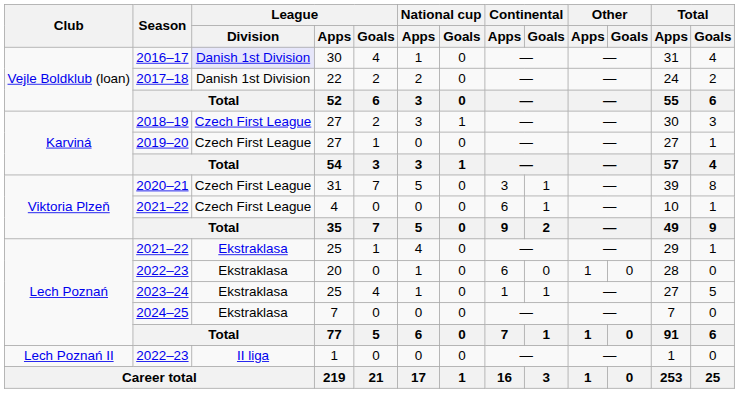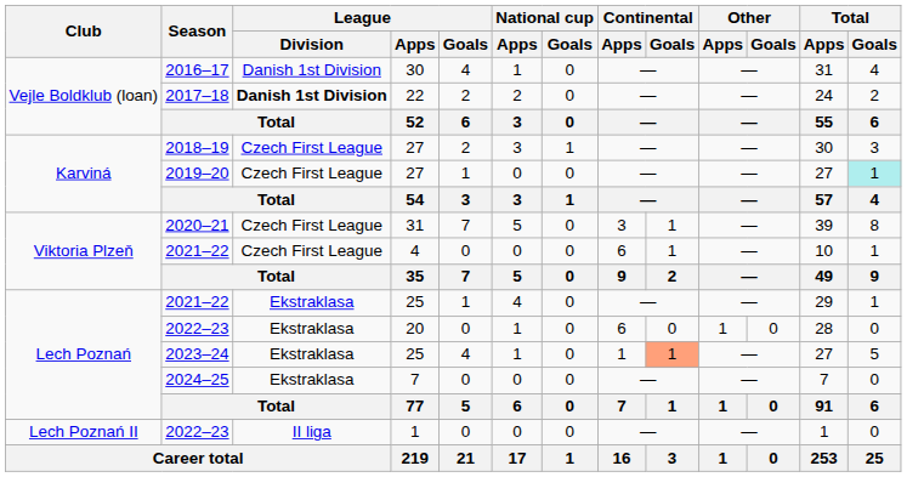2016–17 | League / Division: lavender background -> no background
2017–18 | League / Division: normal -> bold
2019–20 | Total / Goals: no background -> paleturquoise background
2023–24 | Continental / Goals: no background -> lightsalmon background
